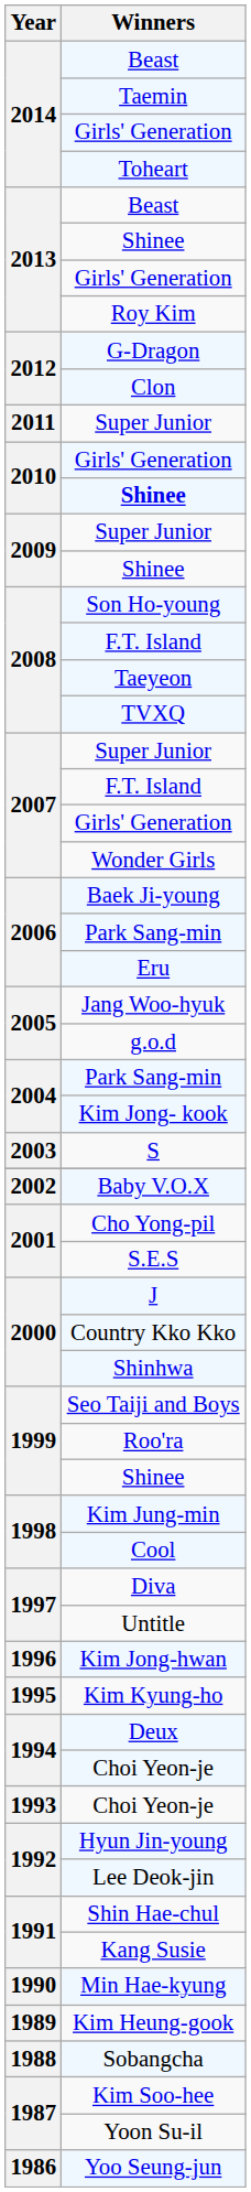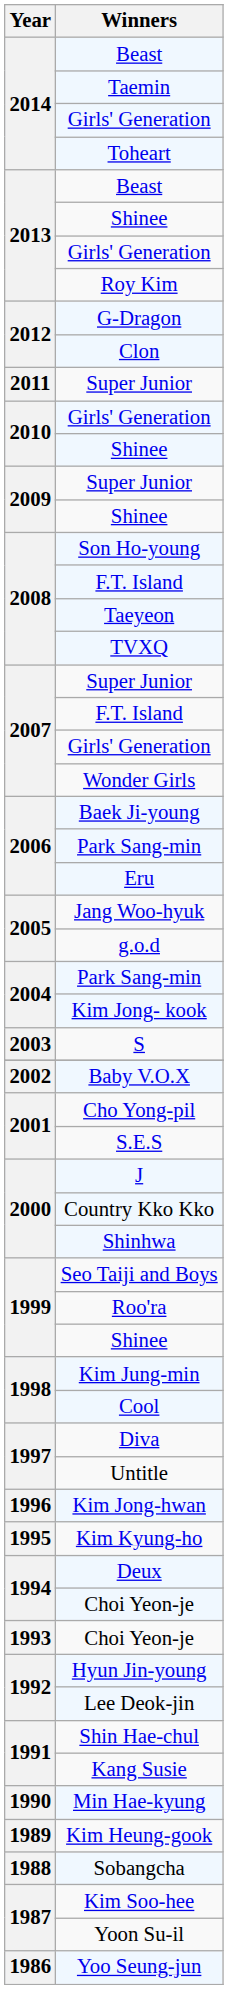row 14 | Winners: bold -> normal
